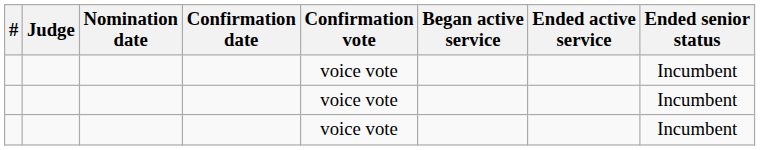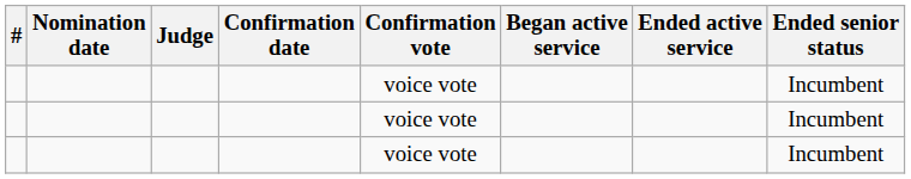columns swapped: Judge <-> Nomination date
